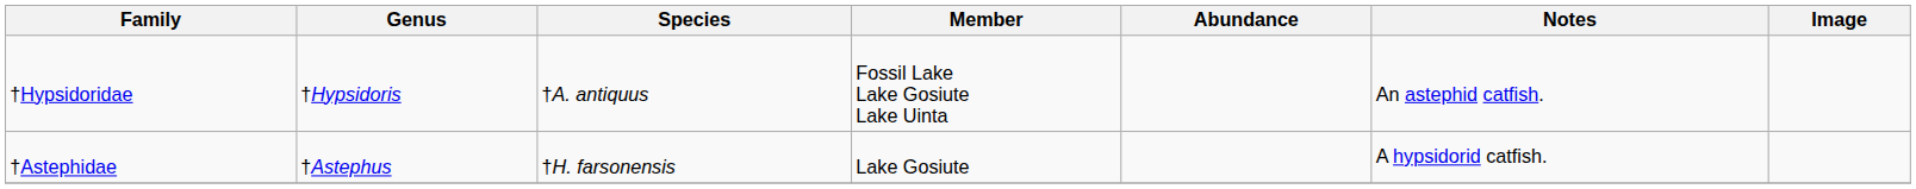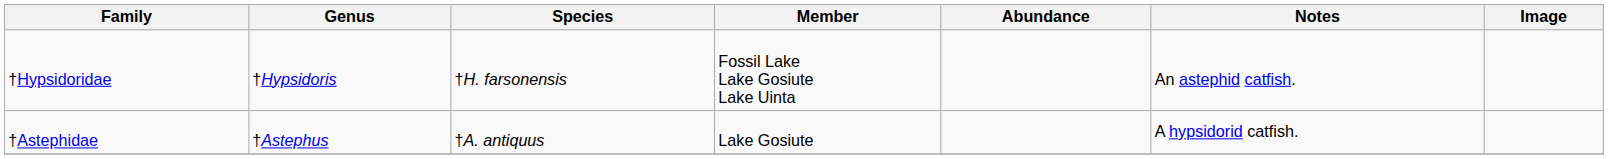†Hypsidoridae | Species: †A. antiquus -> †H. farsonensis
†Astephidae | Species: †H. farsonensis -> †A. antiquus
